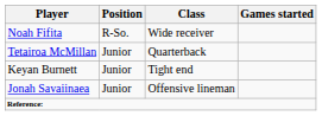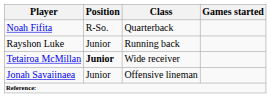Noah Fifita | Class: Wide receiver -> Quarterback
+ row: Rayshon Luke | Junior | Running back
Tetairoa McMillan | Position: normal -> bold
Tetairoa McMillan | Class: Quarterback -> Wide receiver
- row: Keyan Burnett | Junior | Tight end
